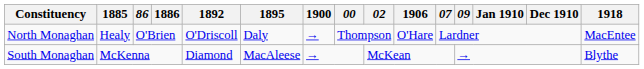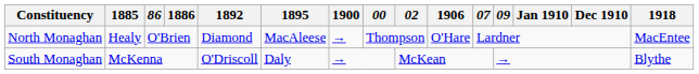North Monaghan | 1892: O'Driscoll -> Diamond
North Monaghan | 1895: Daly -> MacAleese
South Monaghan | 1892: Diamond -> O'Driscoll
South Monaghan | 1895: MacAleese -> Daly
